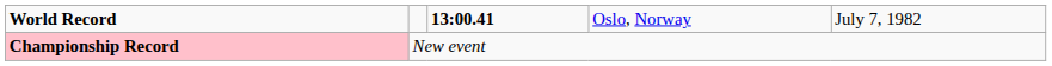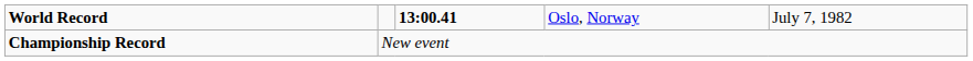Championship Record | column 1: pink background -> no background
